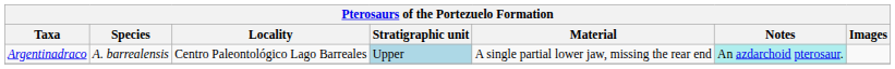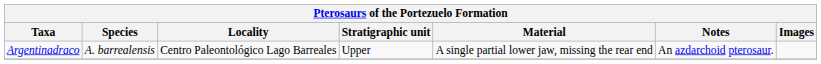Argentinadraco | Stratigraphic unit: lightblue background -> no background
Argentinadraco | Notes: paleturquoise background -> no background
